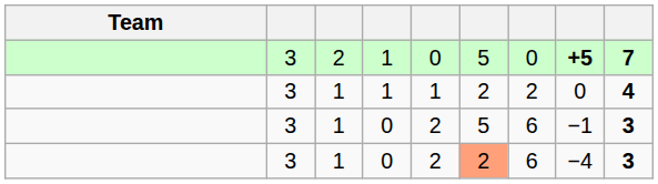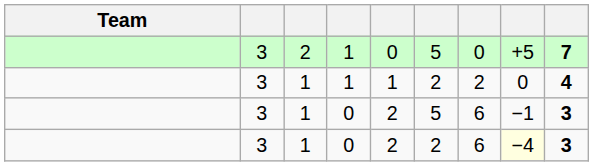row 2 | column 8: bold -> normal
row 5 | column 6: lightsalmon background -> no background
row 5 | column 8: no background -> lightyellow background
